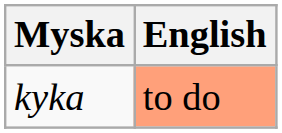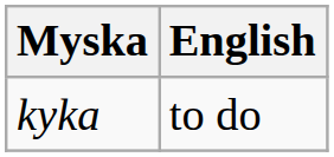kyka | English: lightsalmon background -> no background
